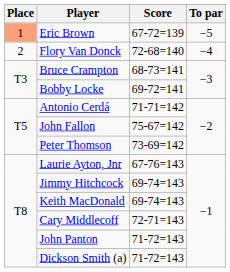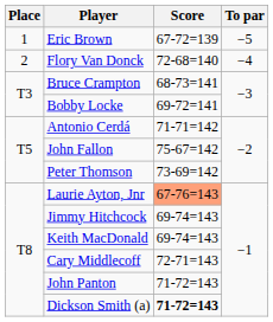Eric Brown | Place: lightsalmon background -> no background
Laurie Ayton, Jnr | Score: no background -> lightsalmon background
Dickson Smith (a) | Score: normal -> bold
